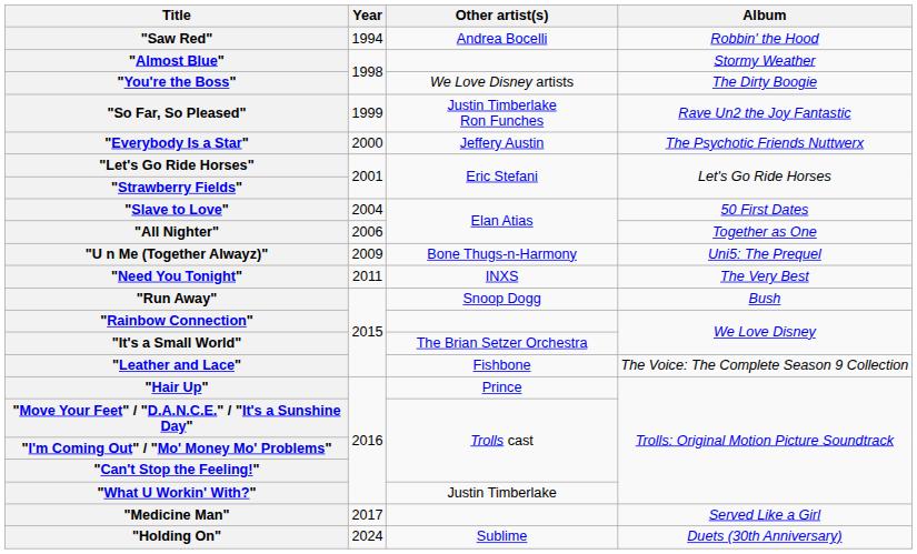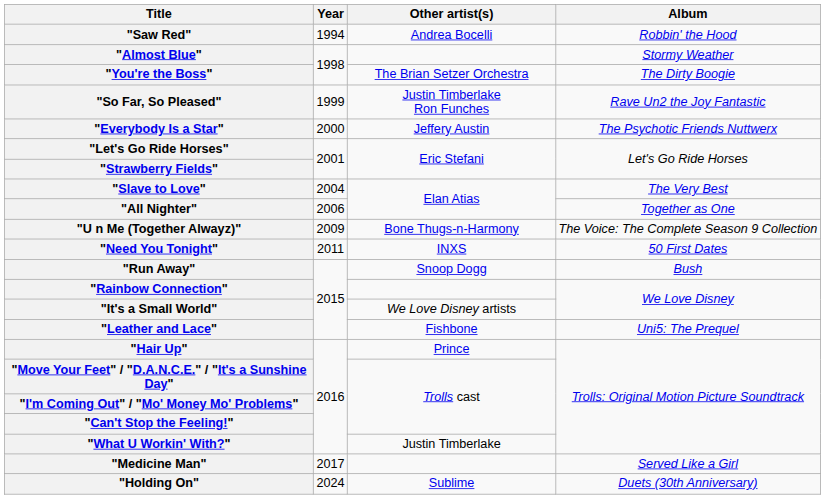"You're the Boss" | Other artist(s): We Love Disney artists -> The Brian Setzer Orchestra
"Slave to Love" | Album: 50 First Dates -> The Very Best
"U n Me (Together Alwayz)" | Album: Uni5: The Prequel -> The Voice: The Complete Season 9 Collection
"Need You Tonight" | Album: The Very Best -> 50 First Dates
"It's a Small World" | Other artist(s): The Brian Setzer Orchestra -> We Love Disney artists
"Leather and Lace" | Album: The Voice: The Complete Season 9 Collection -> Uni5: The Prequel
